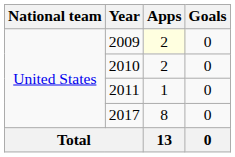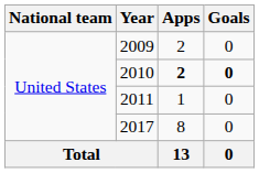2009 | Apps: lightyellow background -> no background
2010 | Apps: normal -> bold
2010 | Goals: normal -> bold
